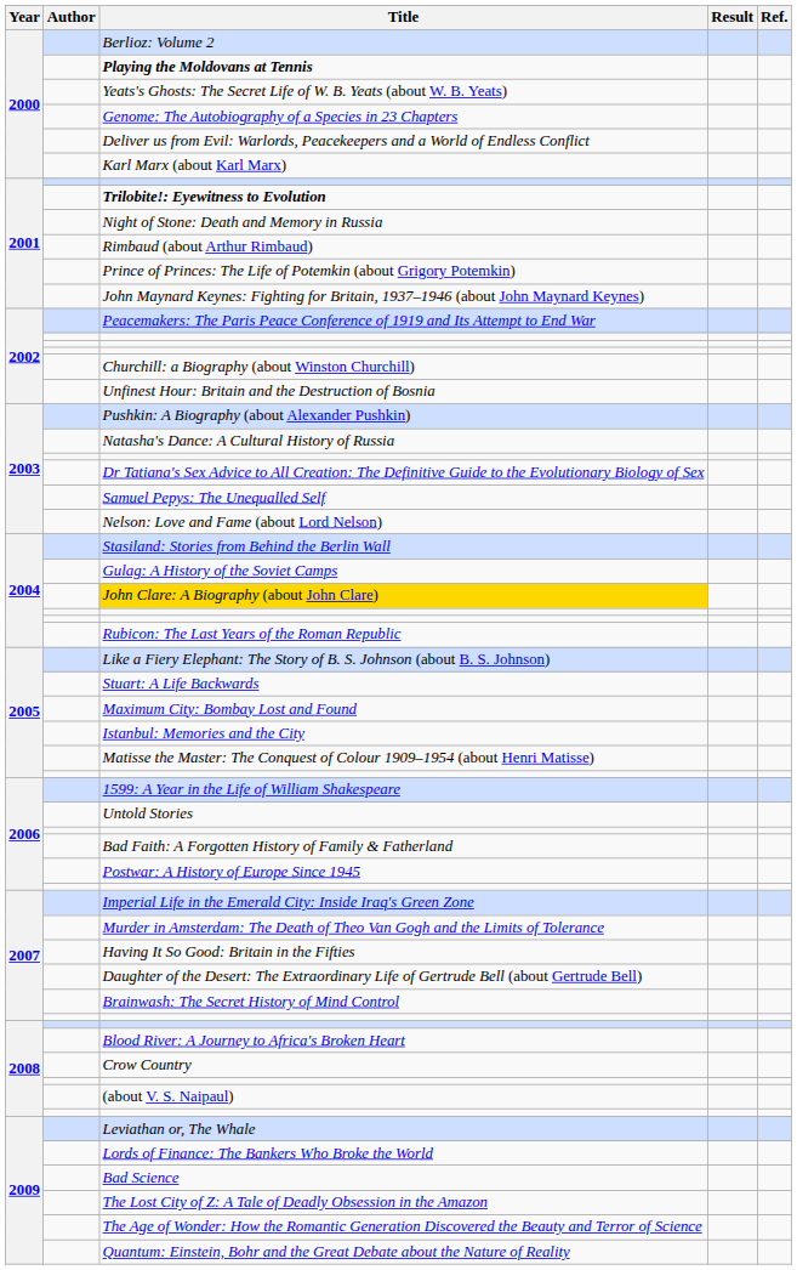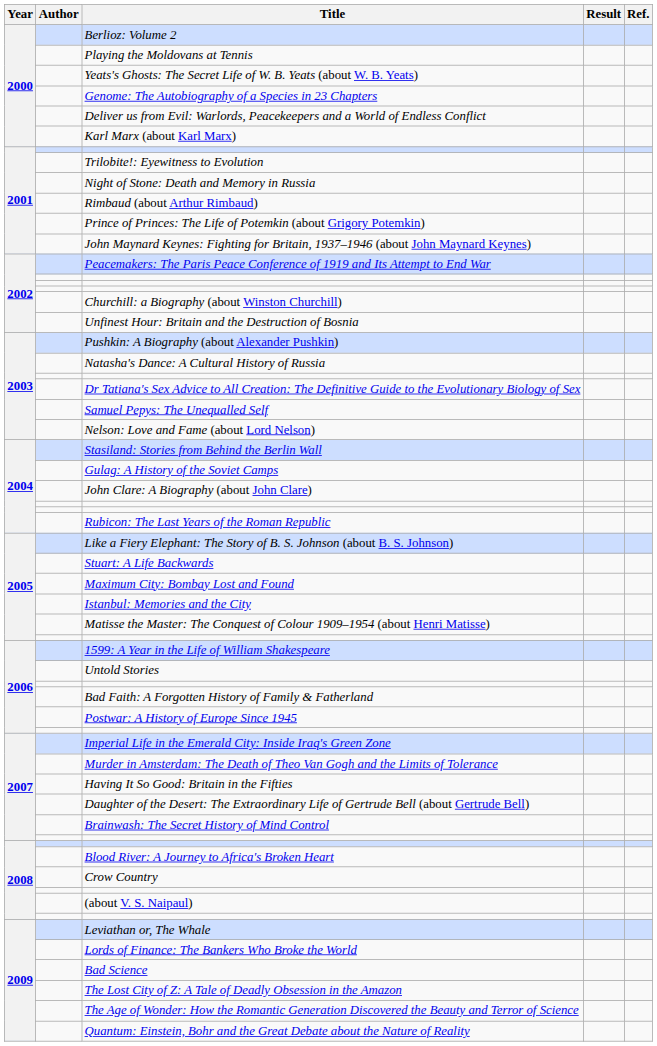Playing the Moldovans at Tennis | Title: bold -> normal
Trilobite!: Eyewitness to Evolution | Title: bold -> normal
John Clare: A Biography (about John Clare) | Title: gold background -> no background
